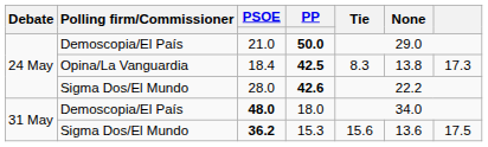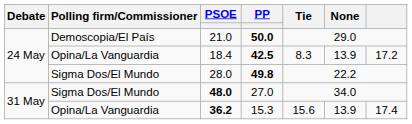18.4 | None: 13.8 -> 13.9
18.4 | column 7: 17.3 -> 17.2
28.0 | PP: 42.6 -> 49.8
48.0 | Polling firm/Commissioner: Demoscopia/El País -> Sigma Dos/El Mundo
48.0 | PP: 18.0 -> 27.0
36.2 | Polling firm/Commissioner: Sigma Dos/El Mundo -> Opina/La Vanguardia
36.2 | None: 13.6 -> 13.9
36.2 | column 7: 17.5 -> 17.4
